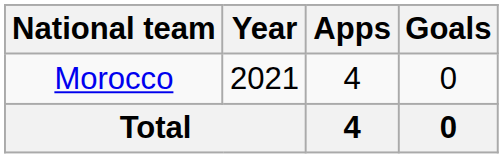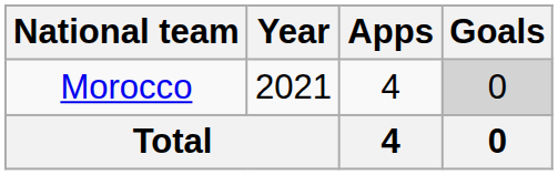Morocco | Goals: no background -> lightgrey background
